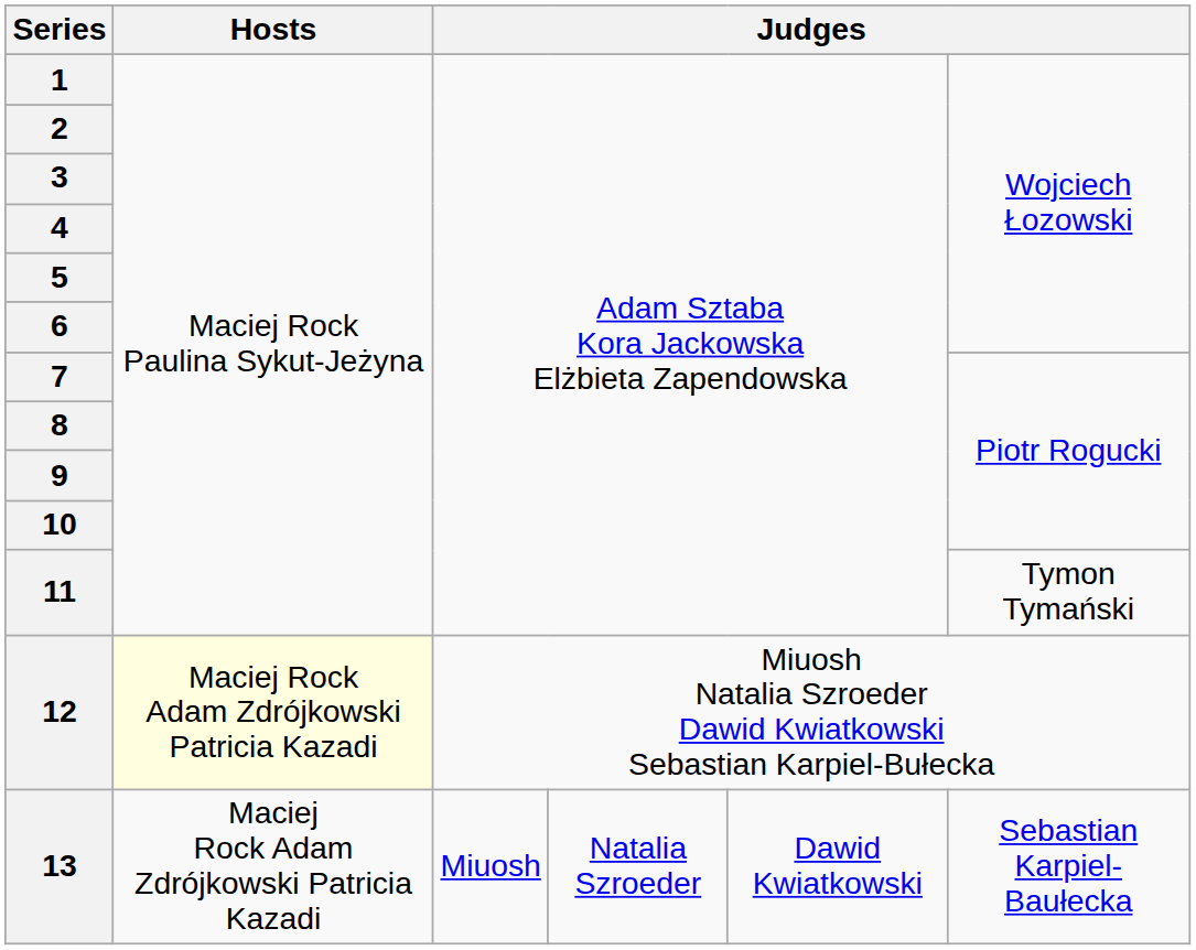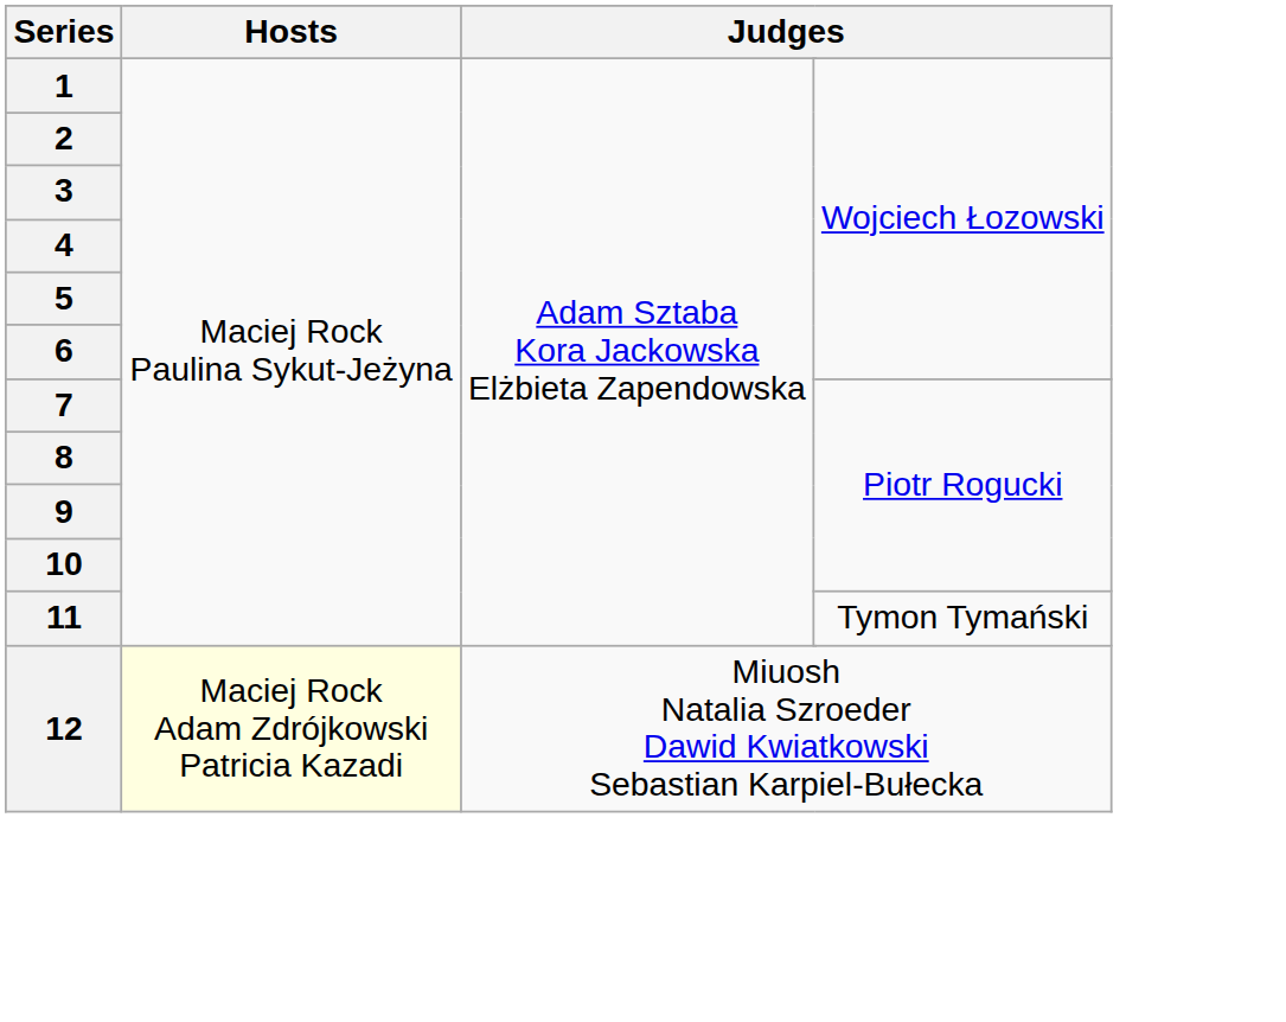- row: 13 | Maciej Rock Adam Zdrójkowski Patricia Kazadi | Miuosh | Natalia Szroeder | Dawid Kwiatkowski | Sebastian Karpiel-Baułecka
